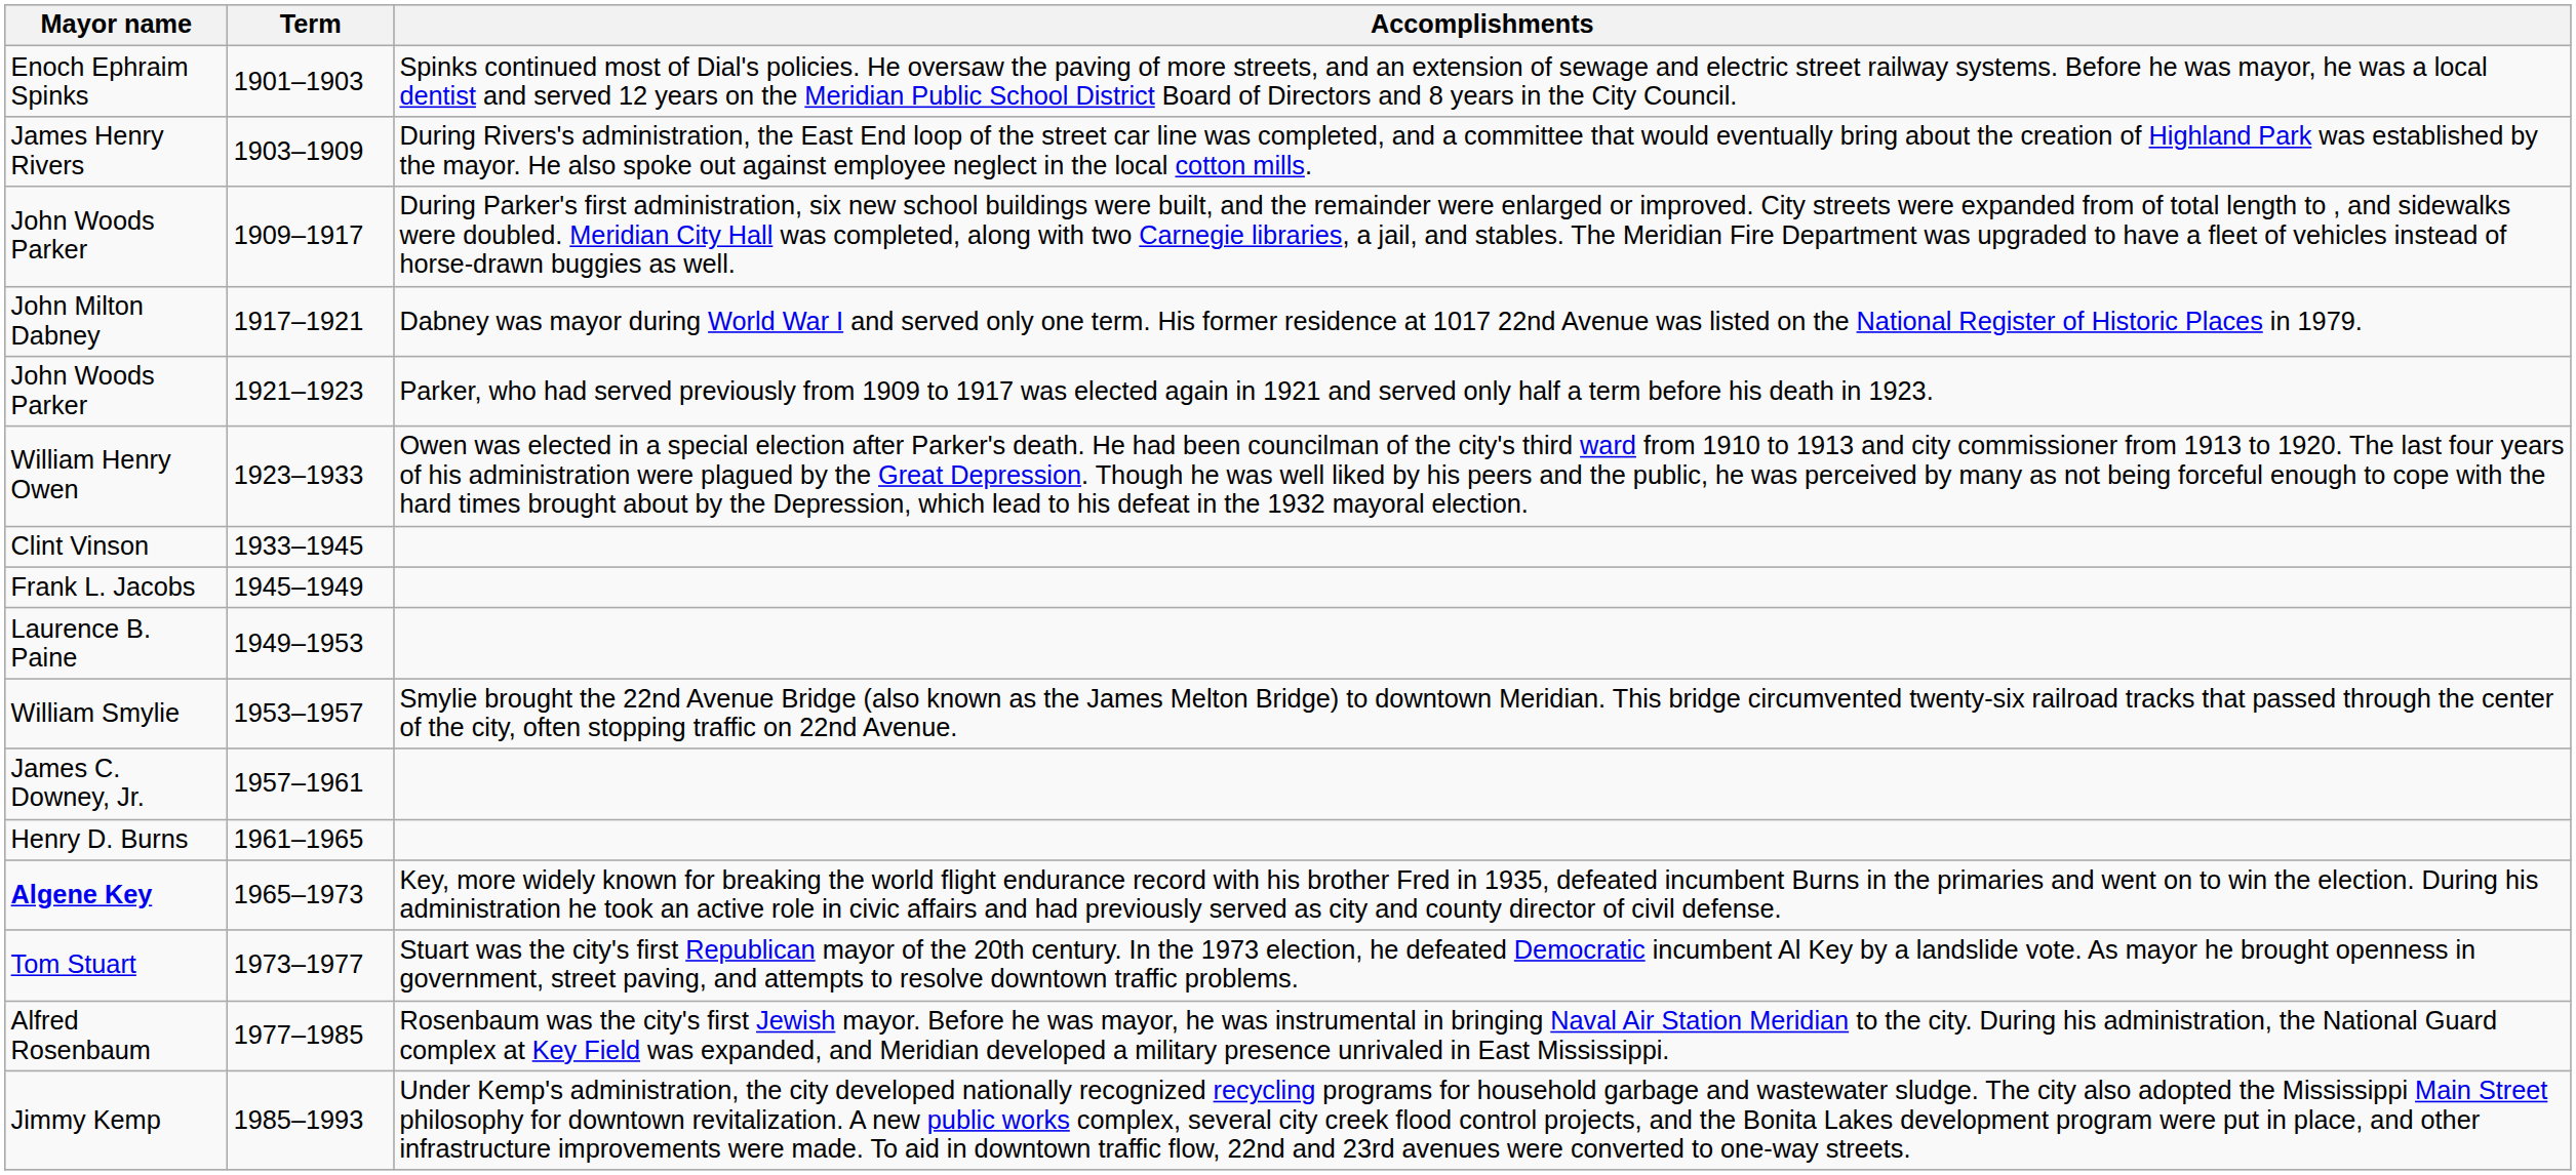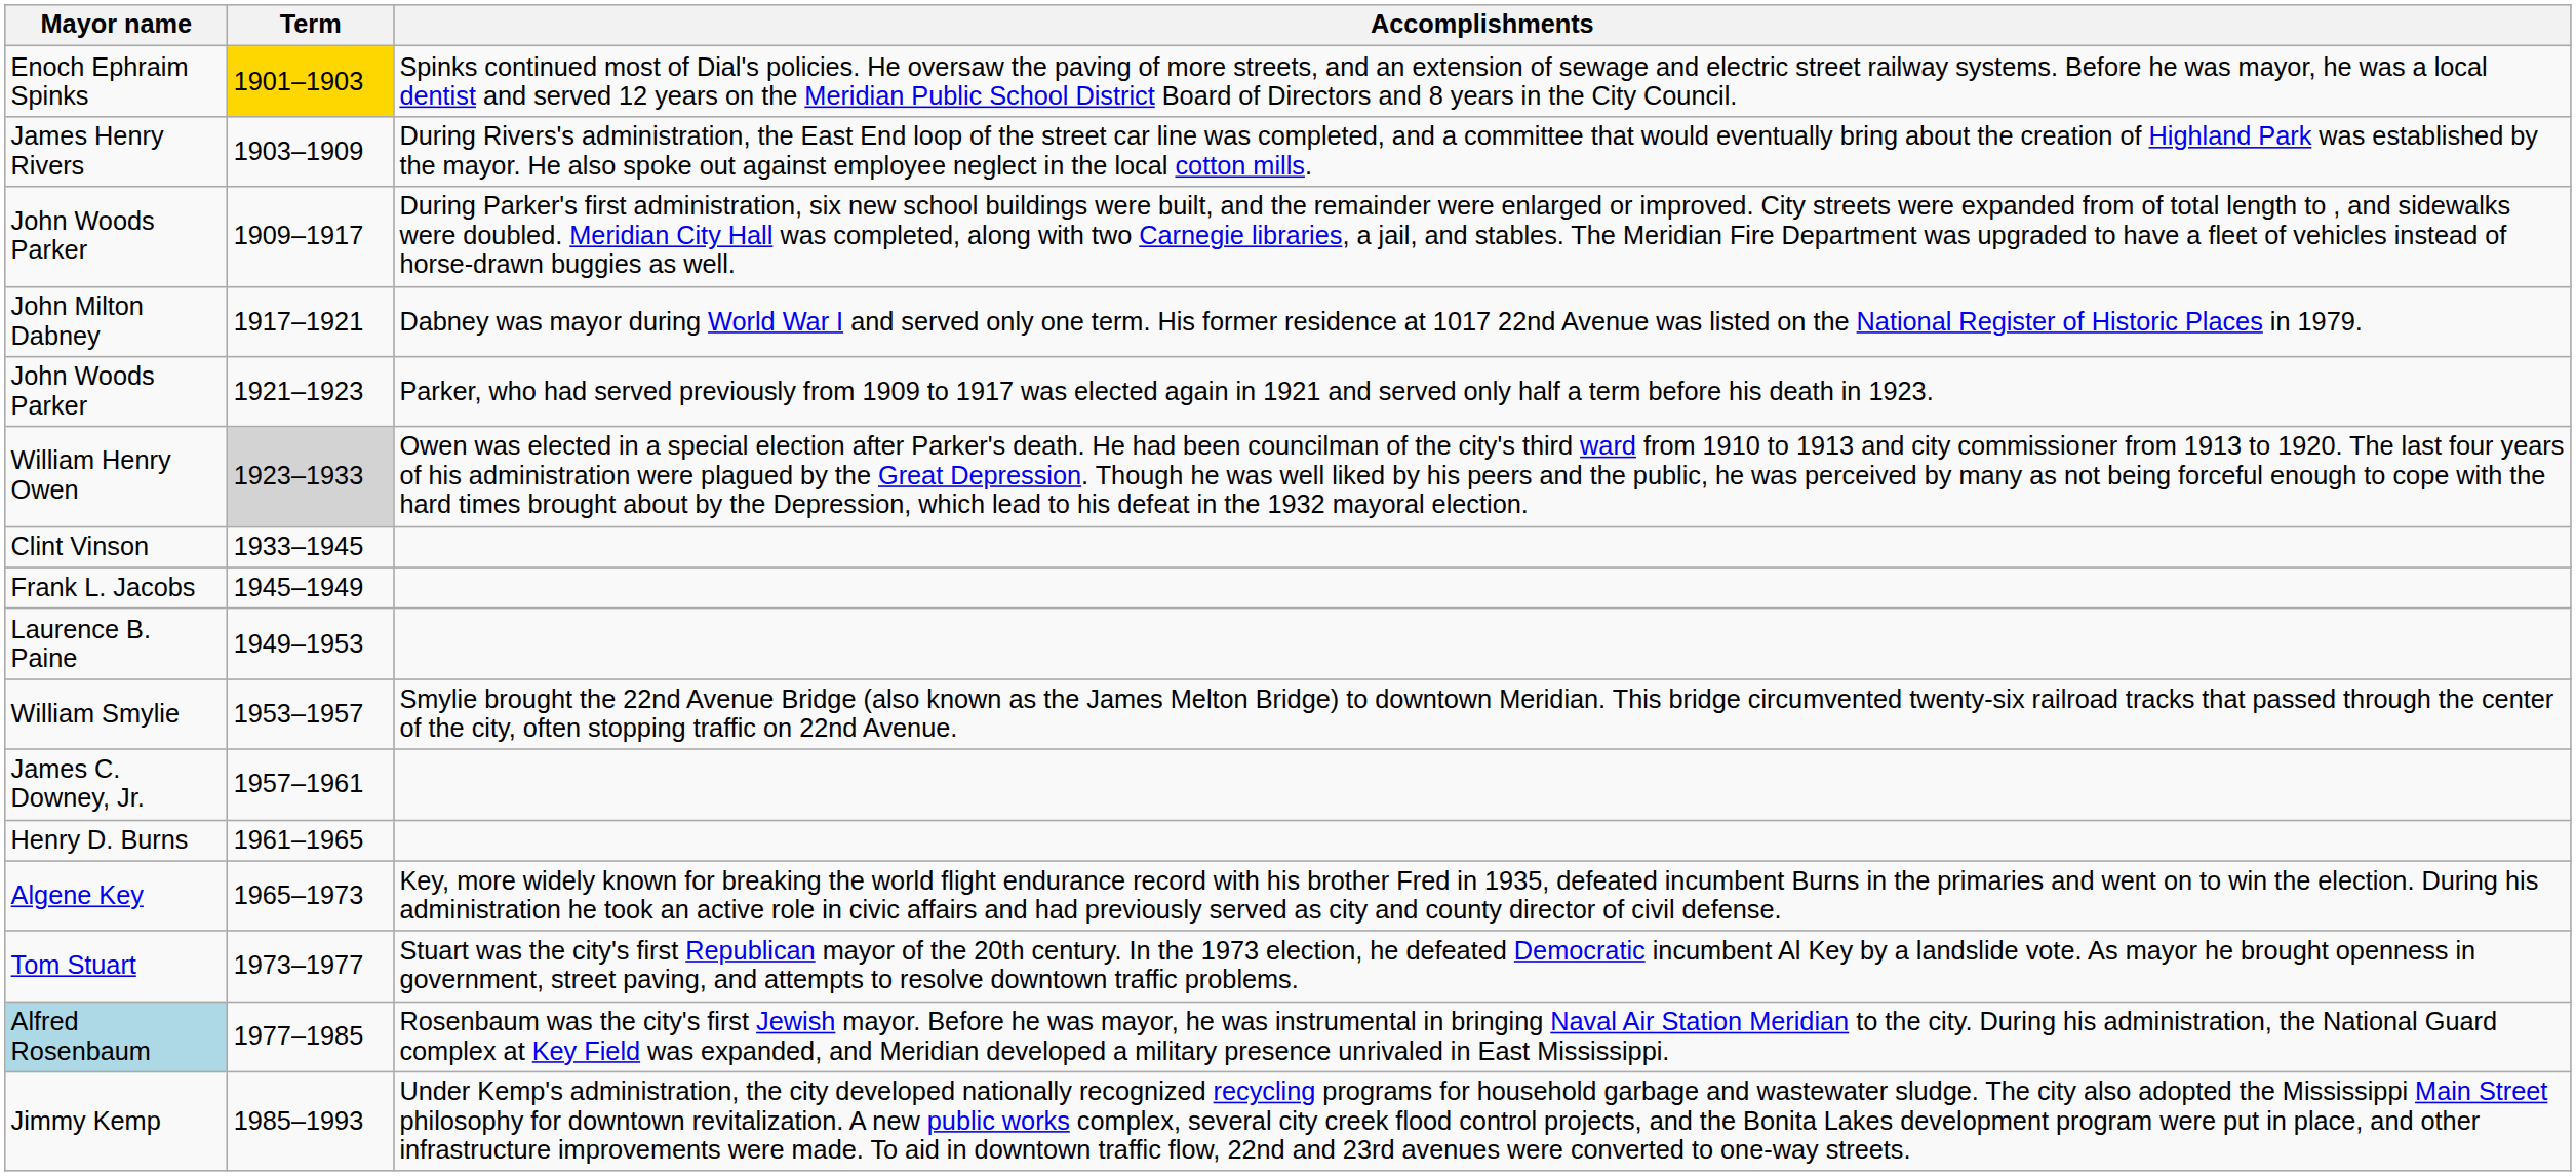Enoch Ephraim Spinks | Term: no background -> gold background
William Henry Owen | Term: no background -> lightgrey background
Algene Key | Mayor name: bold -> normal
Alfred Rosenbaum | Mayor name: no background -> lightblue background
